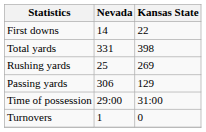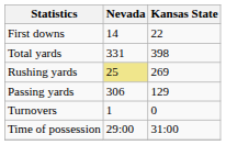Rushing yards | Nevada: no background -> khaki background
rows swapped: Turnovers <-> Time of possession
